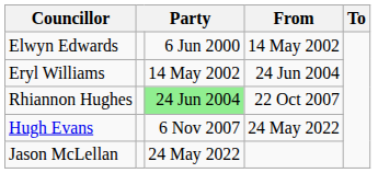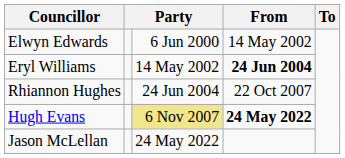Eryl Williams | From: normal -> bold
Rhiannon Hughes | column 3: lightgreen background -> no background
Hugh Evans | column 3: no background -> khaki background
Hugh Evans | From: normal -> bold
